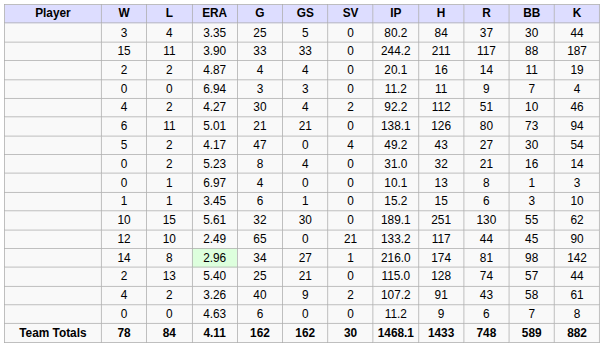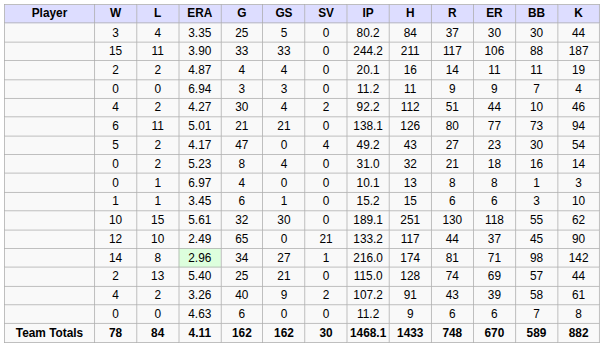+ column: ER | 30 | 106 | 11 | 9 | 44 | 77 | 23 | 18 | 8 | 6 | 118 | 37 | 71 | 69 | 39 | 6 | 670
